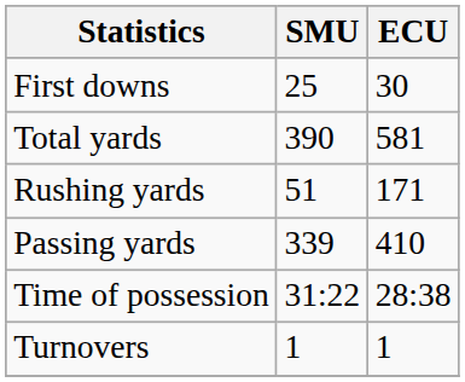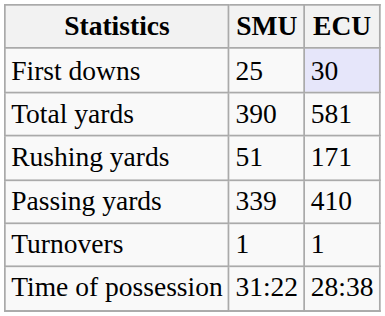First downs | ECU: no background -> lavender background
rows swapped: Turnovers <-> Time of possession
